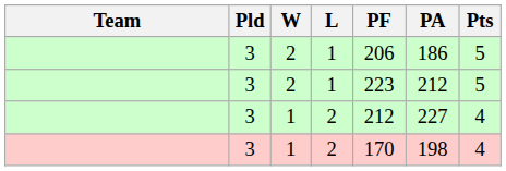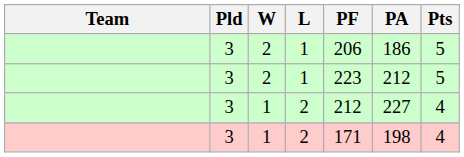row 5 | PF: 170 -> 171
